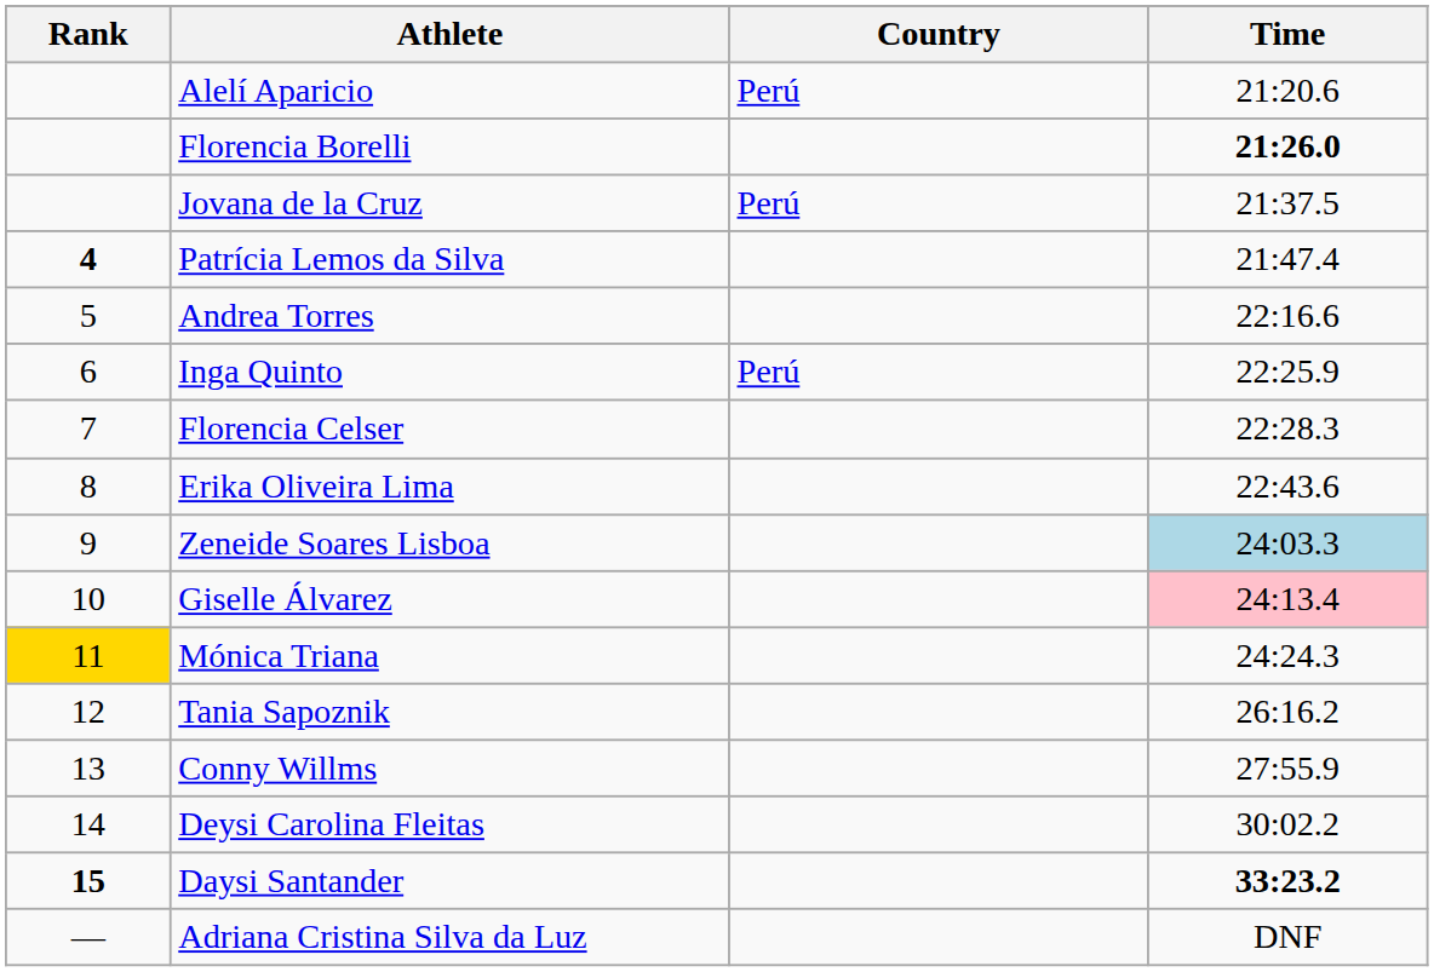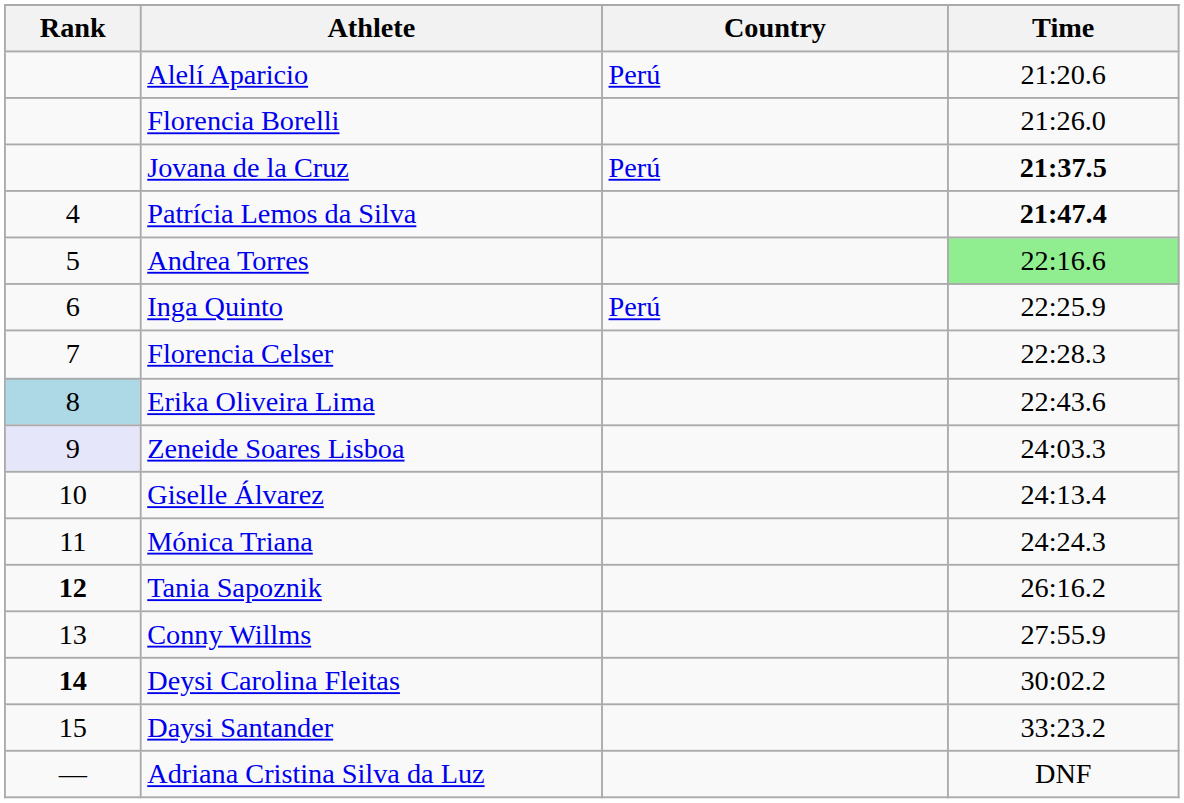Florencia Borelli | Time: bold -> normal
Jovana de la Cruz | Time: normal -> bold
Patrícia Lemos da Silva | Rank: bold -> normal
Patrícia Lemos da Silva | Time: normal -> bold
Andrea Torres | Time: no background -> lightgreen background
Erika Oliveira Lima | Rank: no background -> lightblue background
Zeneide Soares Lisboa | Rank: no background -> lavender background
Zeneide Soares Lisboa | Time: lightblue background -> no background
Giselle Álvarez | Time: pink background -> no background
Mónica Triana | Rank: gold background -> no background
Tania Sapoznik | Rank: normal -> bold
Deysi Carolina Fleitas | Rank: normal -> bold
Daysi Santander | Rank: bold -> normal
Daysi Santander | Time: bold -> normal
